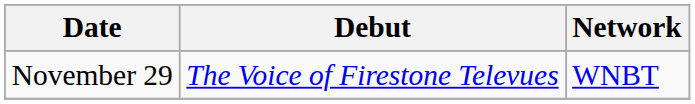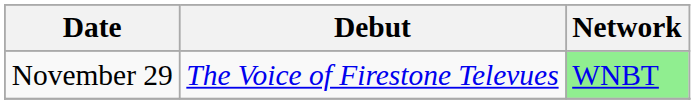November 29 | Network: no background -> lightgreen background
